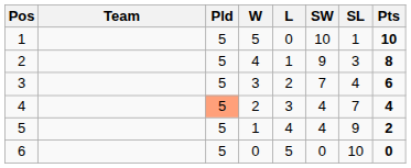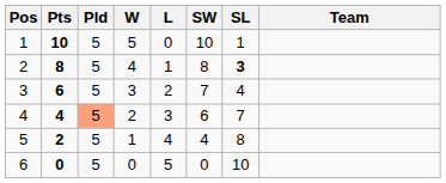columns swapped: Team <-> Pts
row 3 | SW: 9 -> 8
row 3 | SL: normal -> bold
row 5 | SW: 4 -> 6
row 6 | SL: 9 -> 8
